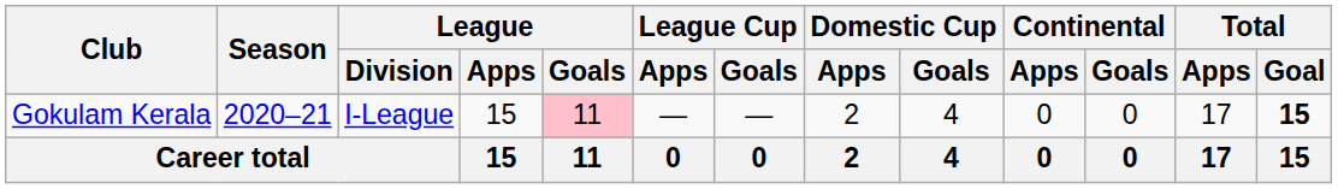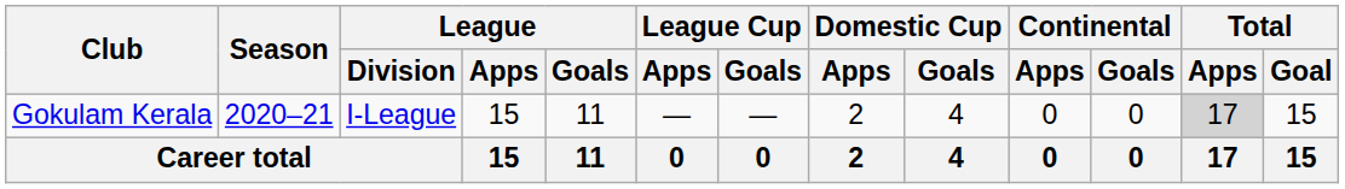Gokulam Kerala | League / Goals: pink background -> no background
Gokulam Kerala | Total / Apps: no background -> lightgrey background
Gokulam Kerala | Total / Goal: bold -> normal
